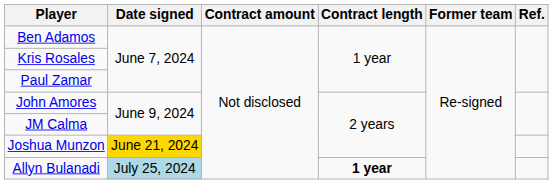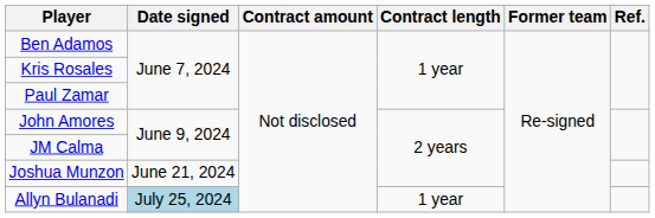Joshua Munzon | Date signed: gold background -> no background
Allyn Bulanadi | Contract length: bold -> normal
